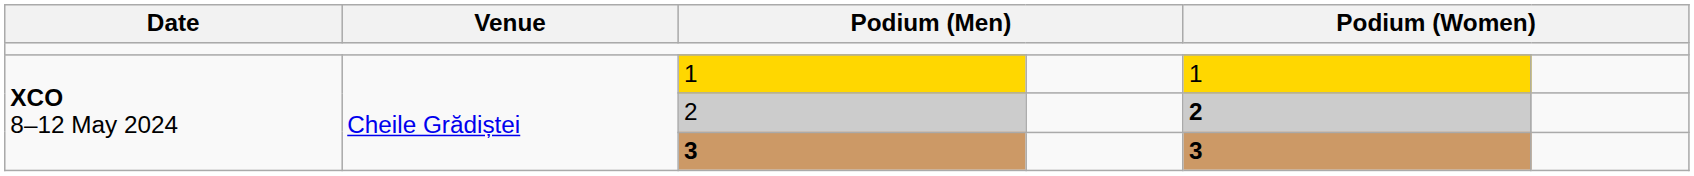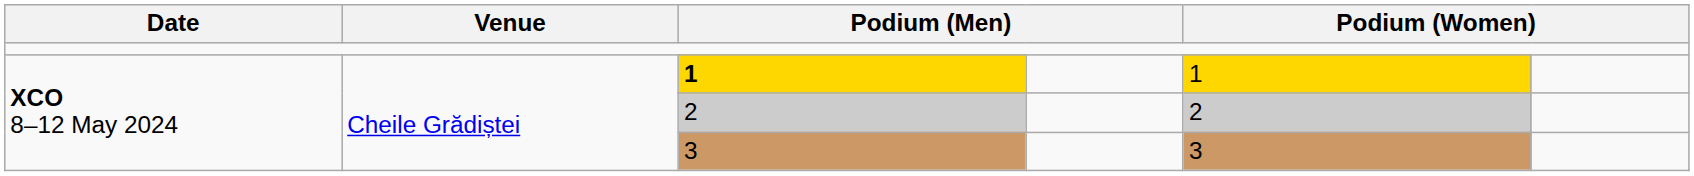row 3 | column 3: normal -> bold
row 4 | column 5: bold -> normal
row 5 | column 3: bold -> normal
row 5 | column 5: bold -> normal
